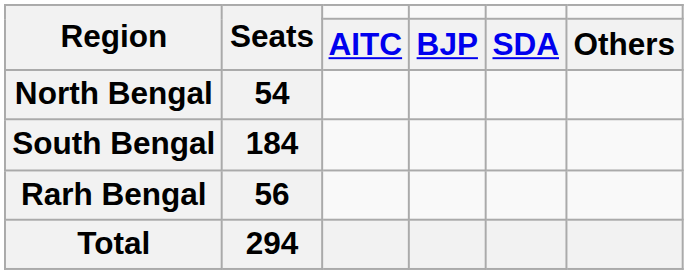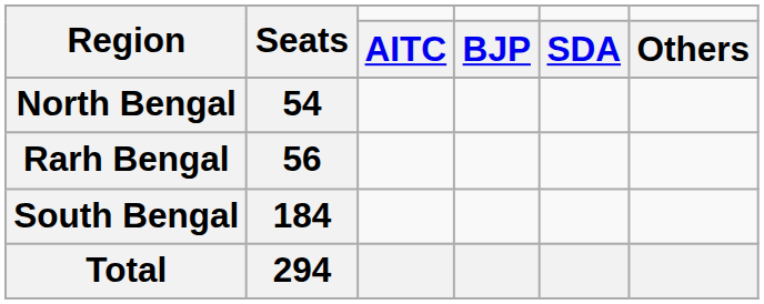rows swapped: Rarh Bengal <-> South Bengal
